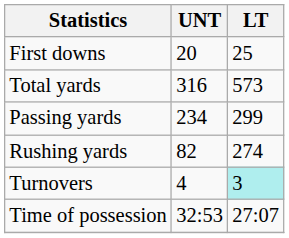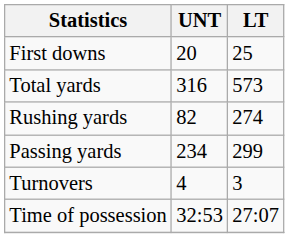rows swapped: Rushing yards <-> Passing yards
Turnovers | LT: paleturquoise background -> no background
